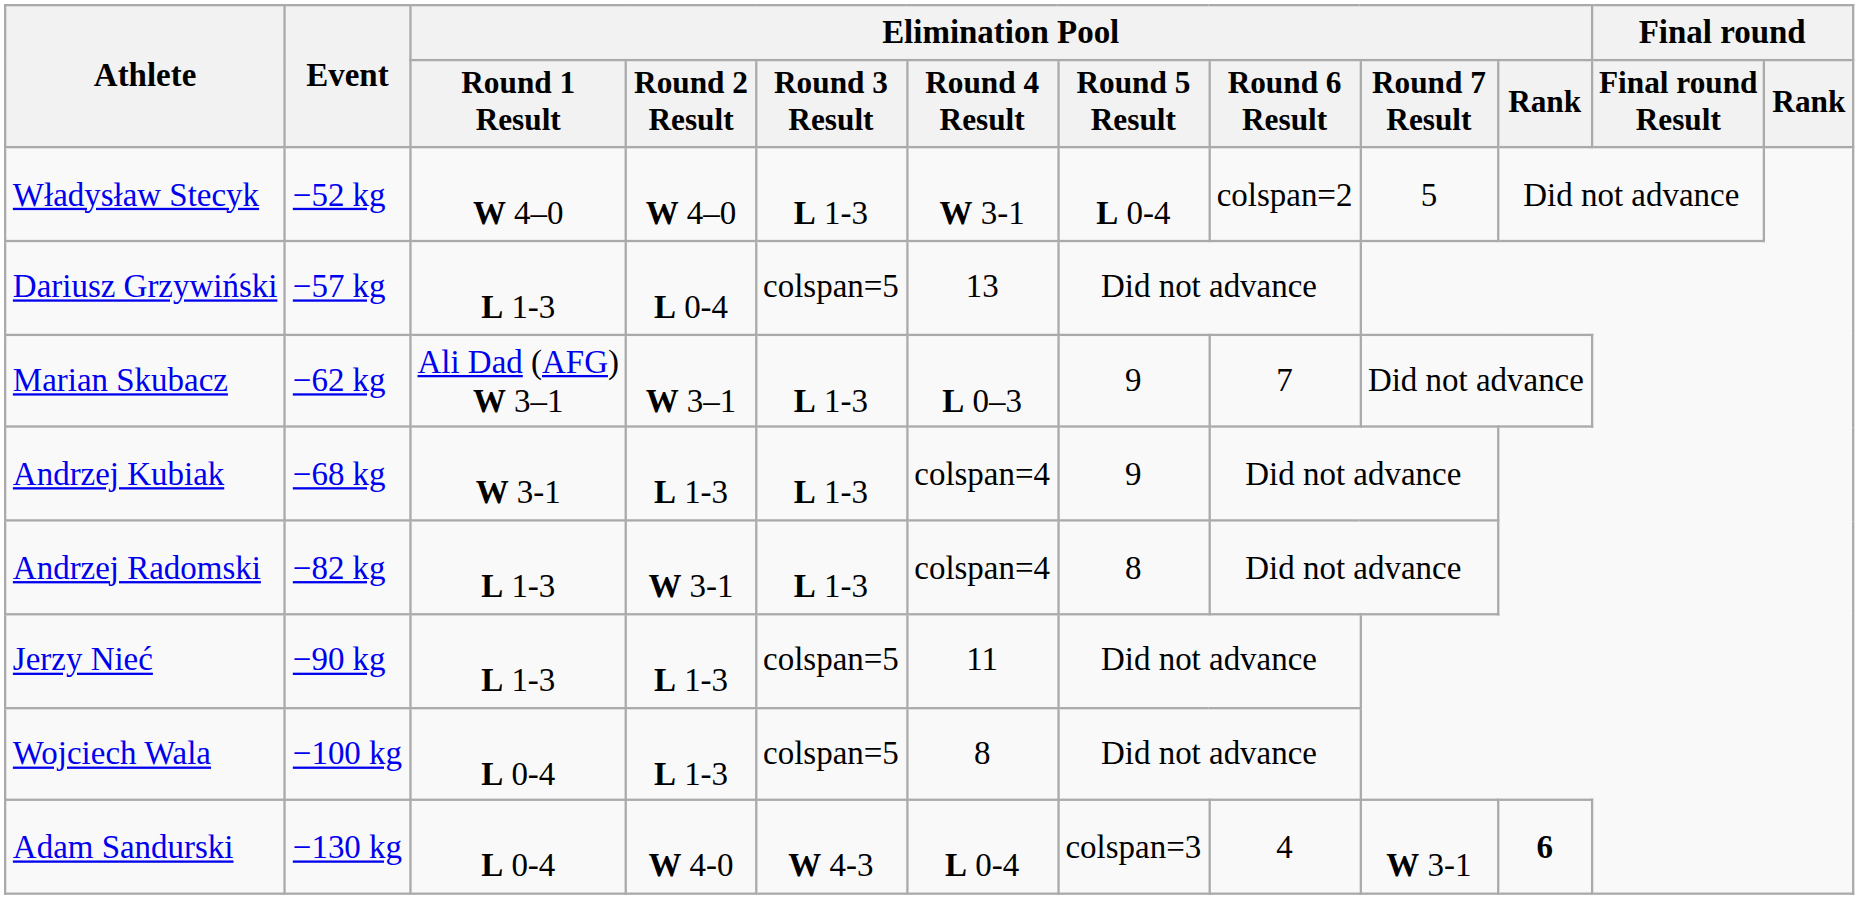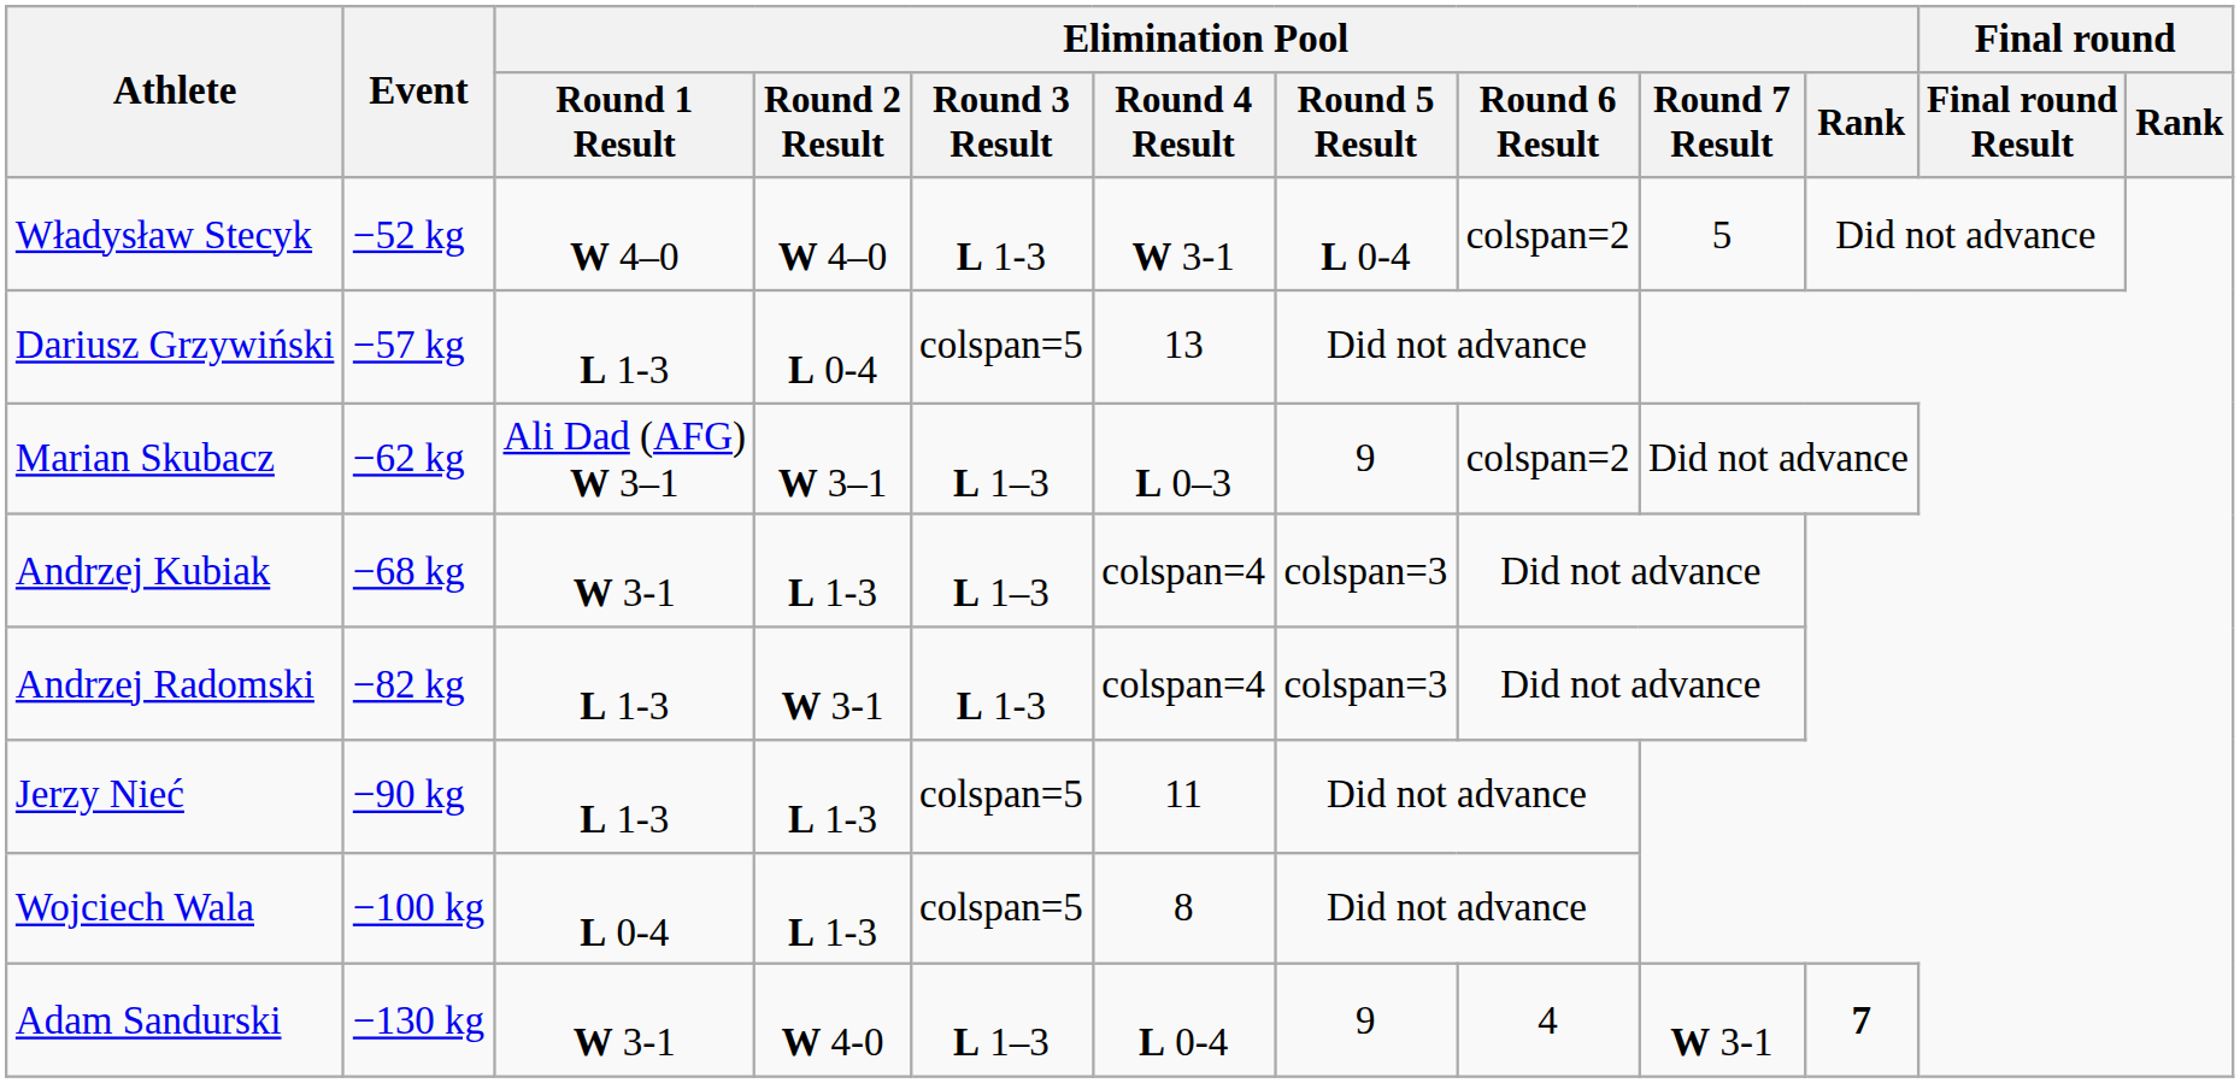Marian Skubacz | Elimination Pool / Round 3 Result: L 1-3 -> L 1–3
Marian Skubacz | Elimination Pool / Round 6 Result: 7 -> colspan=2
Andrzej Kubiak | Elimination Pool / Round 3 Result: L 1-3 -> L 1–3
Andrzej Kubiak | Elimination Pool / Round 5 Result: 9 -> colspan=3
Andrzej Radomski | Elimination Pool / Round 5 Result: 8 -> colspan=3
Adam Sandurski | Elimination Pool / Round 1 Result: L 0-4 -> W 3-1
Adam Sandurski | Elimination Pool / Round 3 Result: W 4-3 -> L 1–3
Adam Sandurski | Elimination Pool / Round 5 Result: colspan=3 -> 9
Adam Sandurski | Elimination Pool / Rank: 6 -> 7
